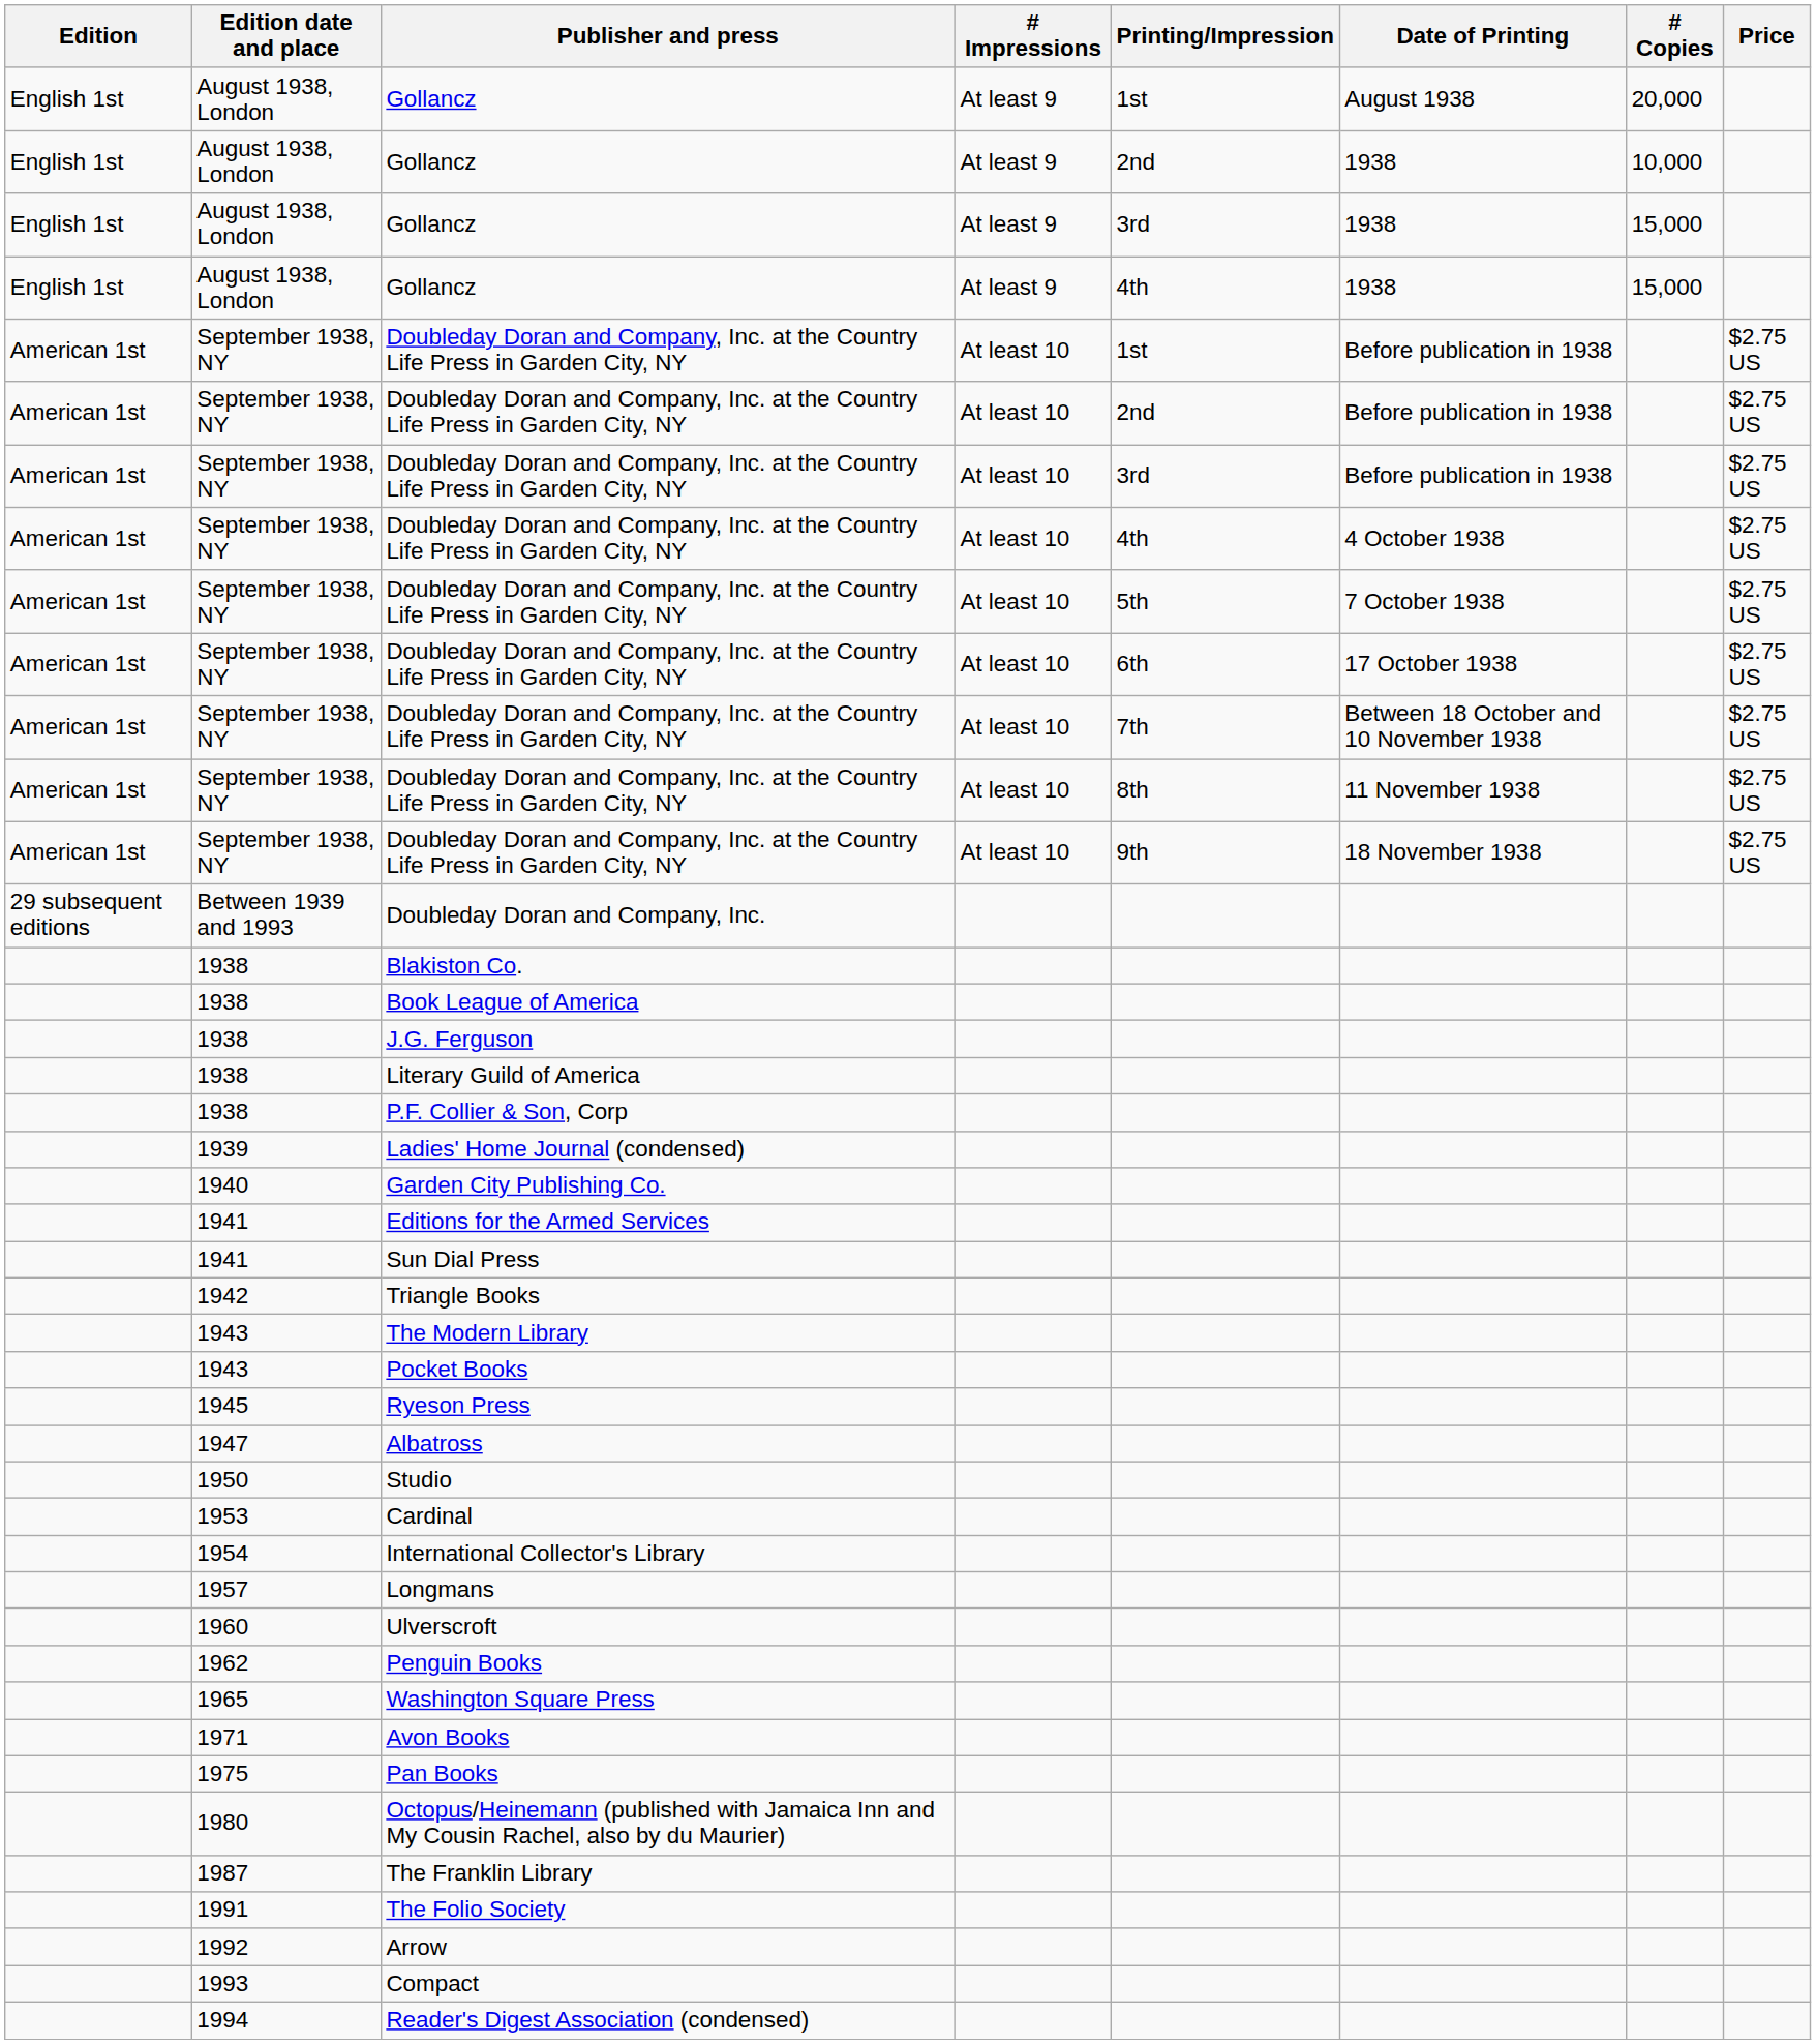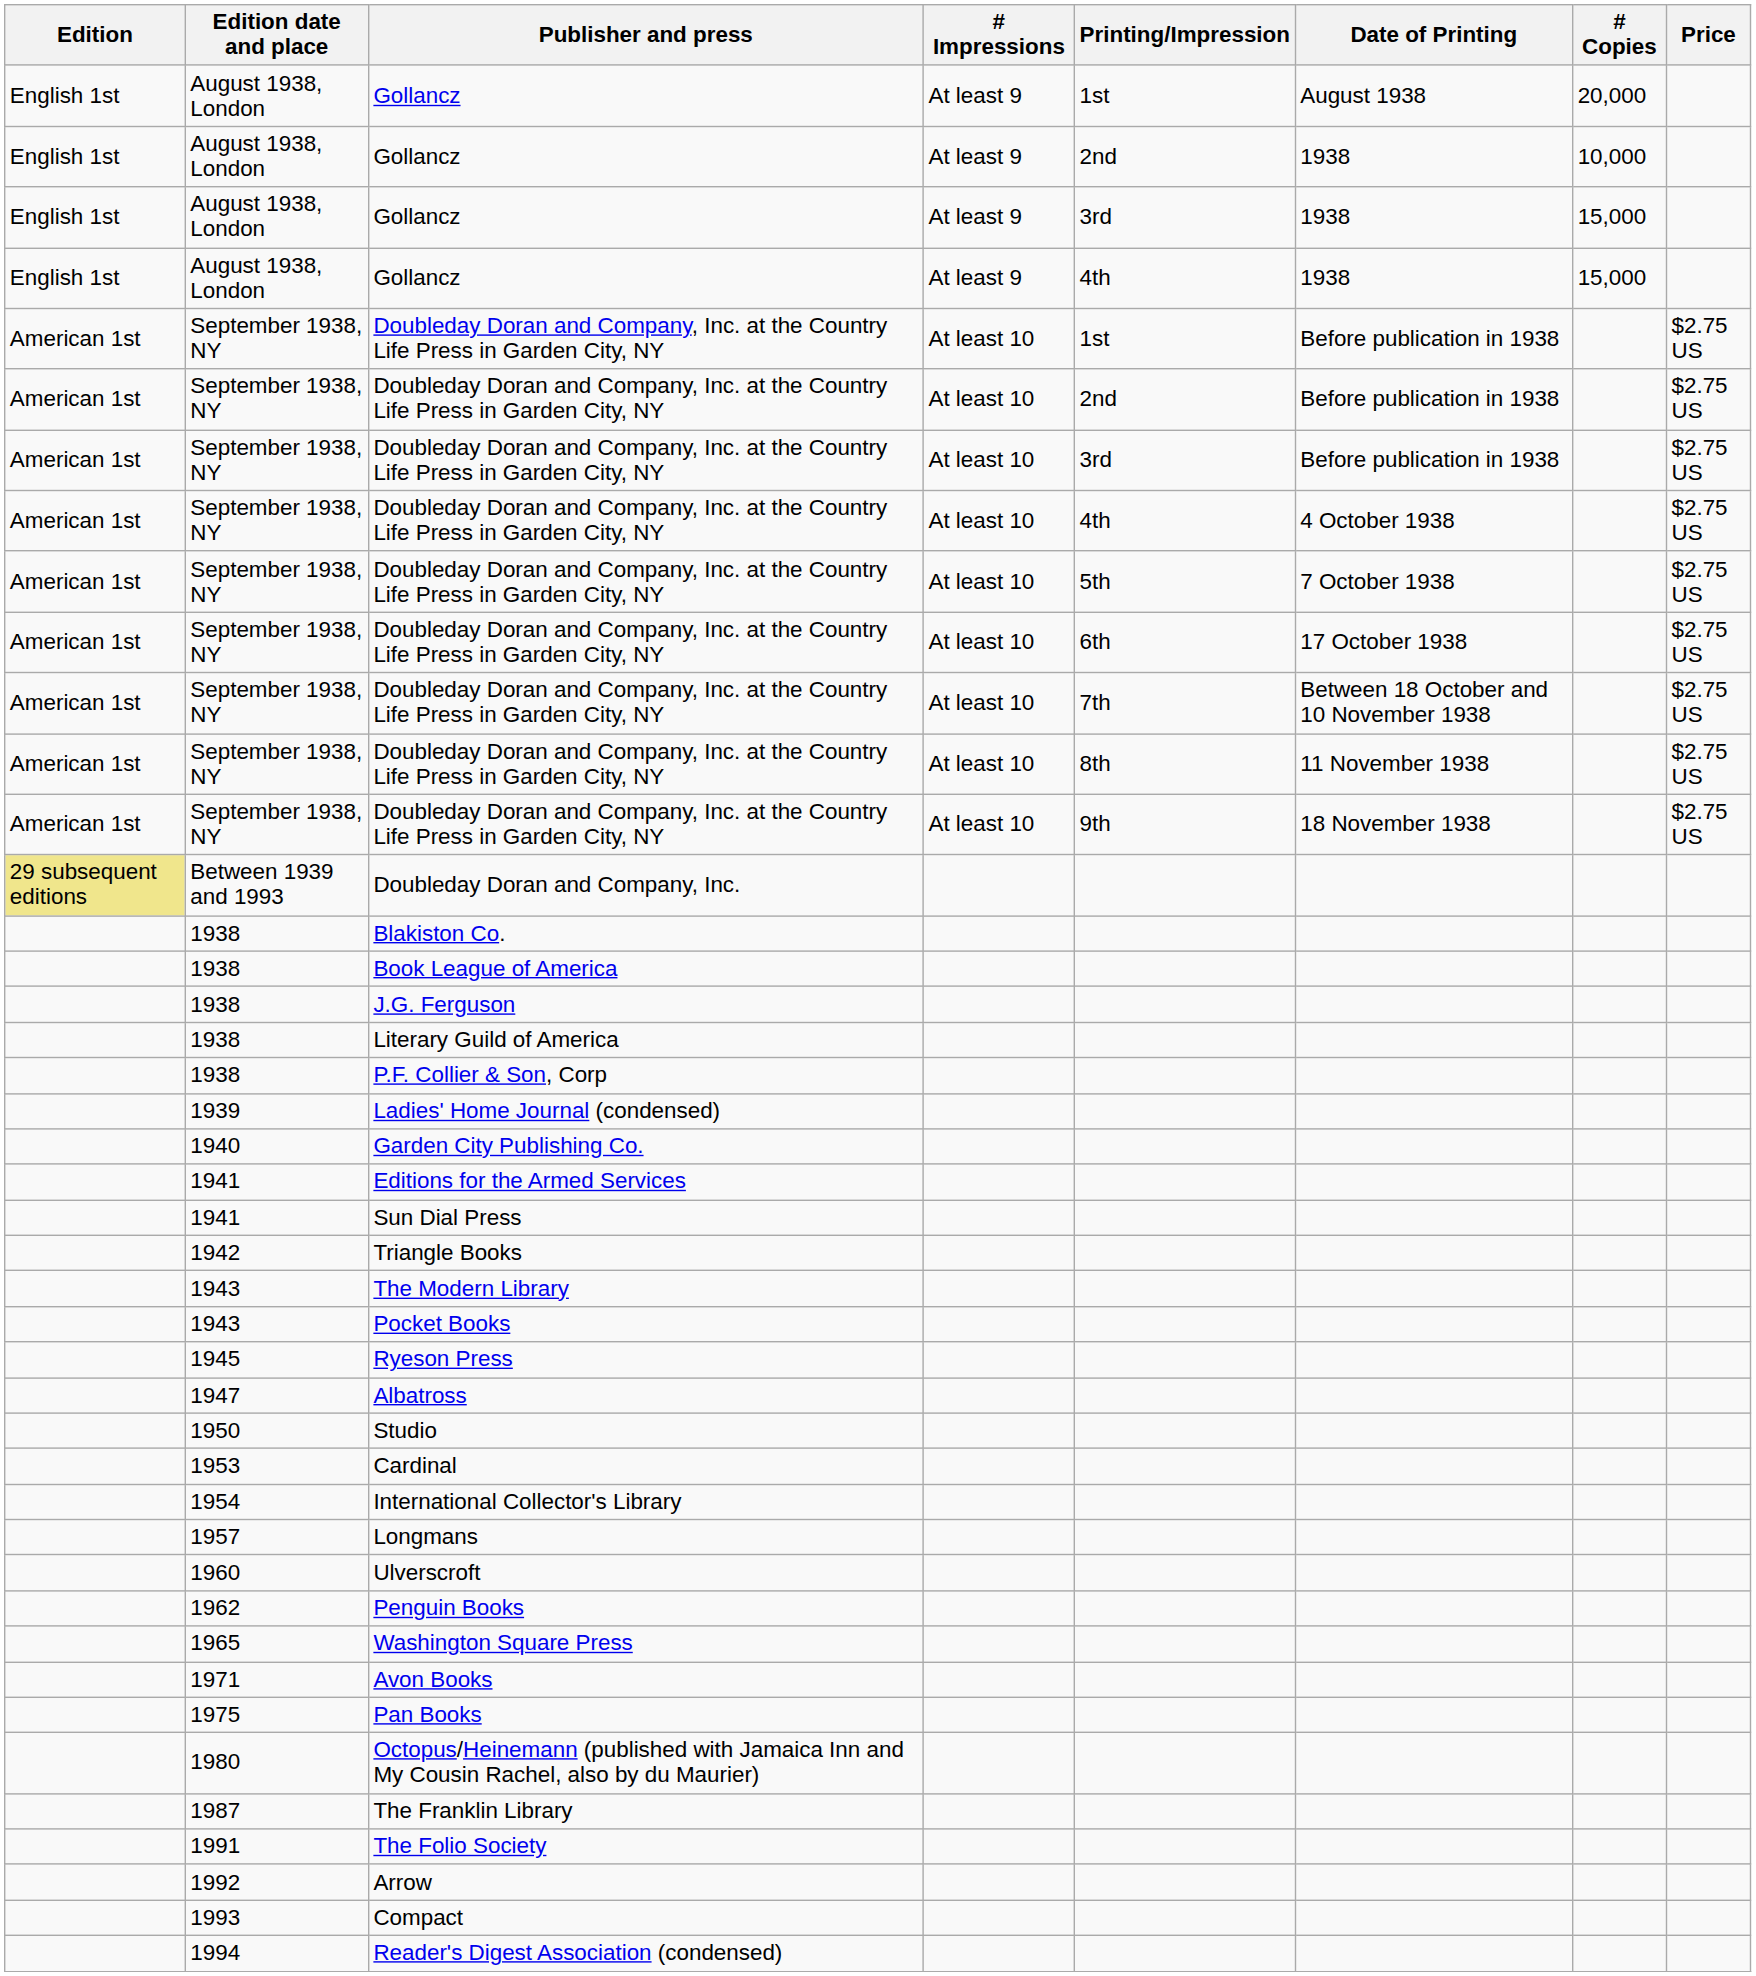Doubleday Doran and Company, Inc. | Edition: no background -> khaki background
